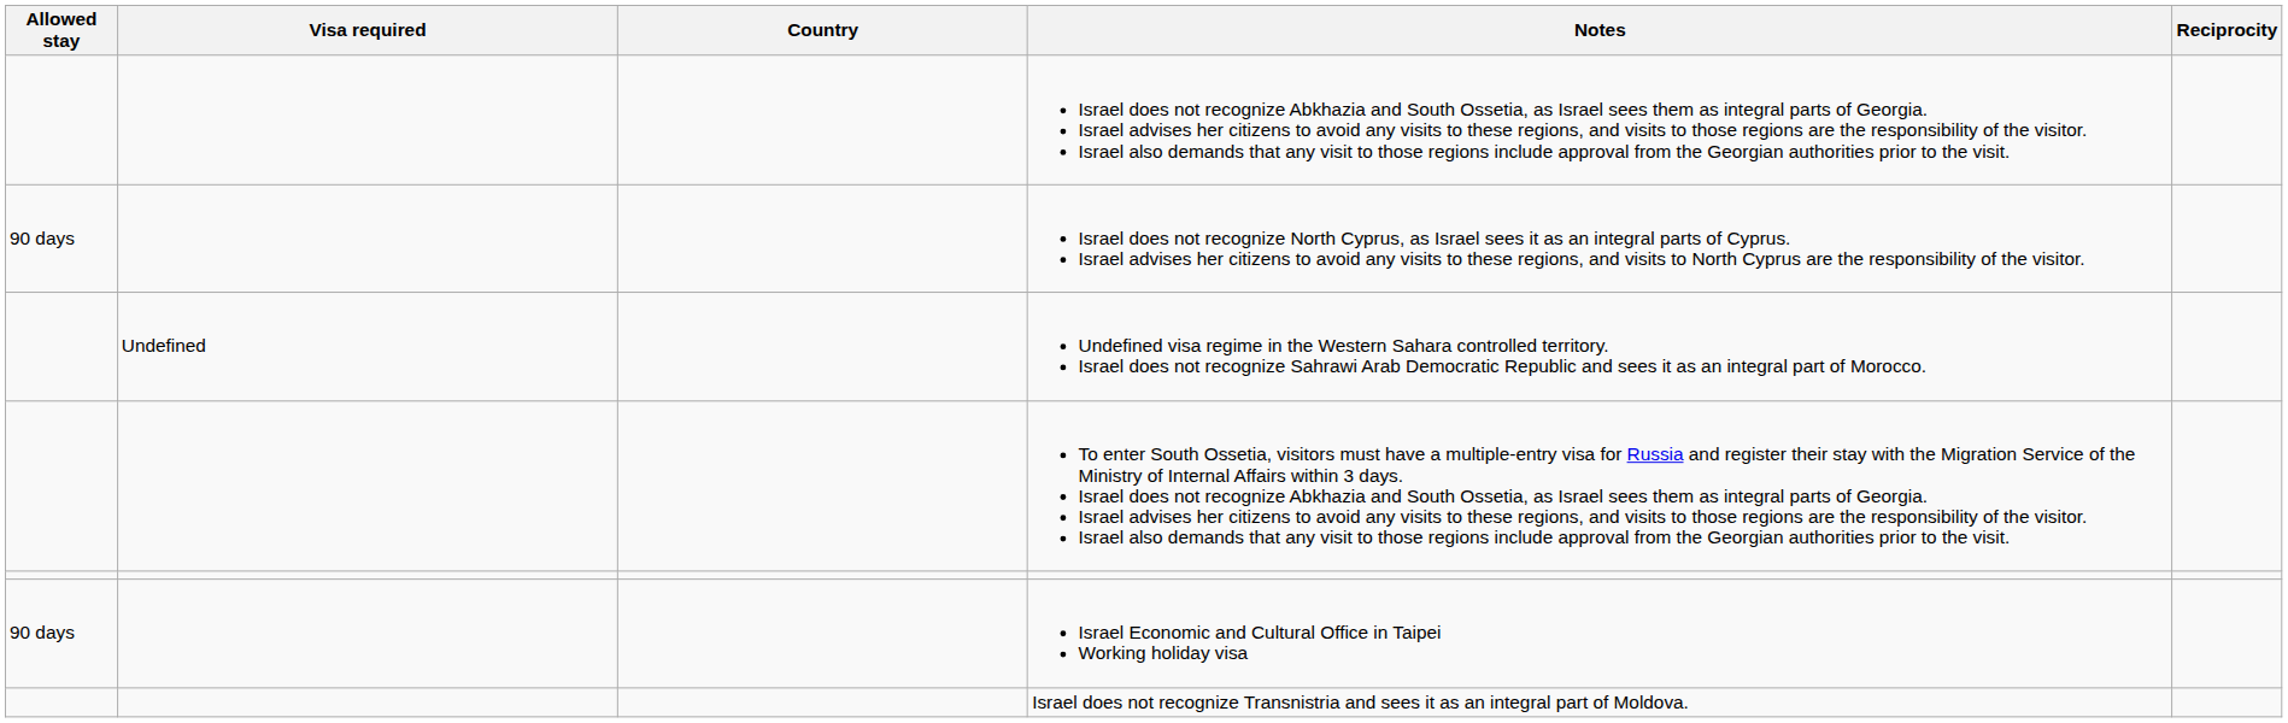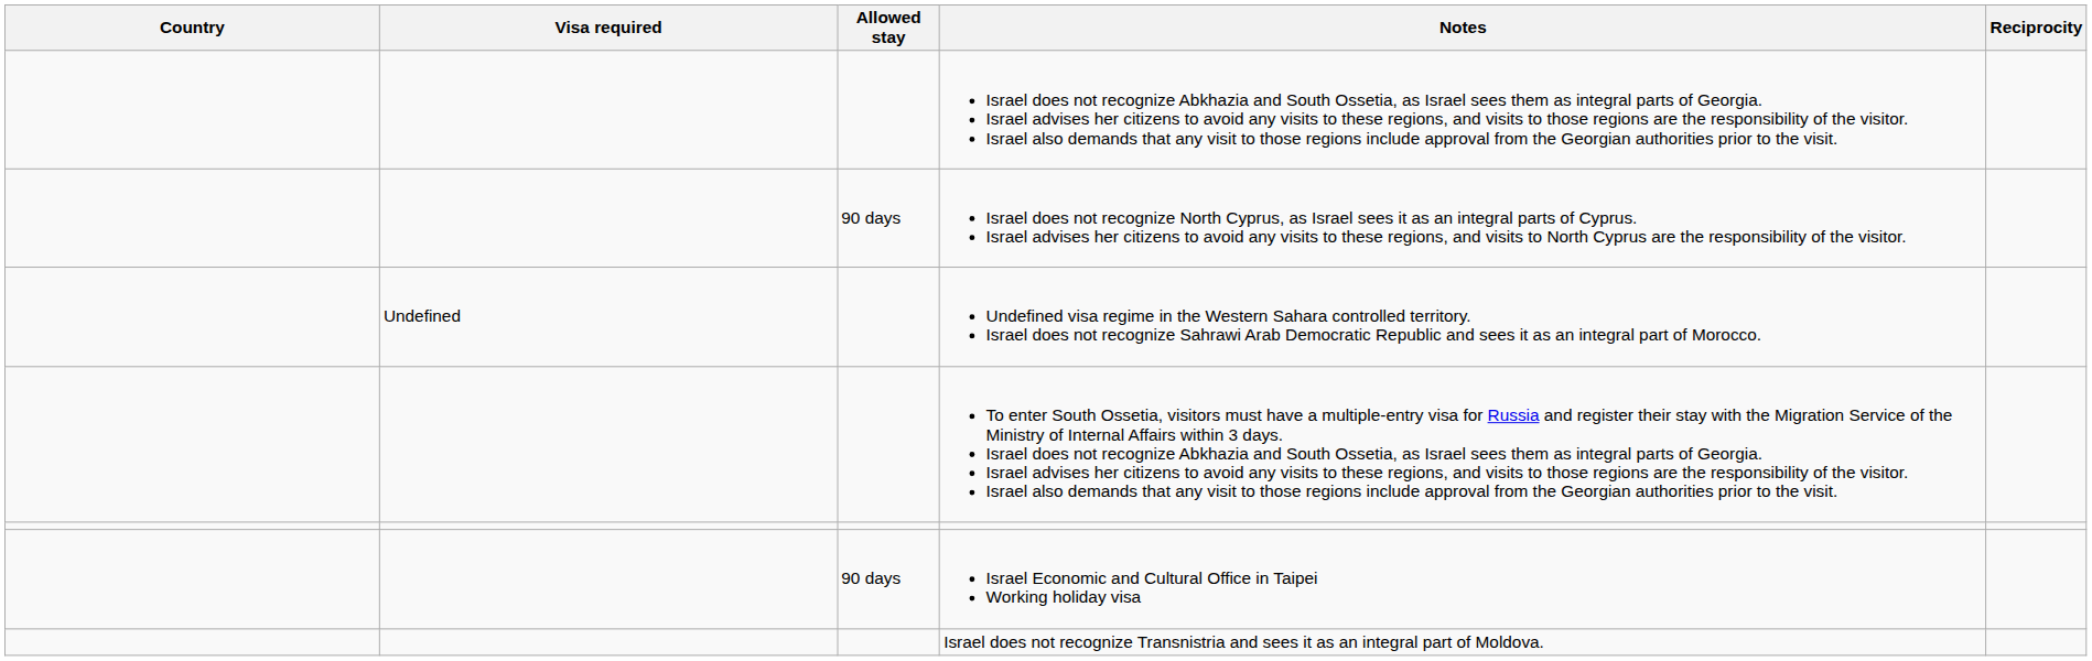columns swapped: Country <-> Allowed stay
